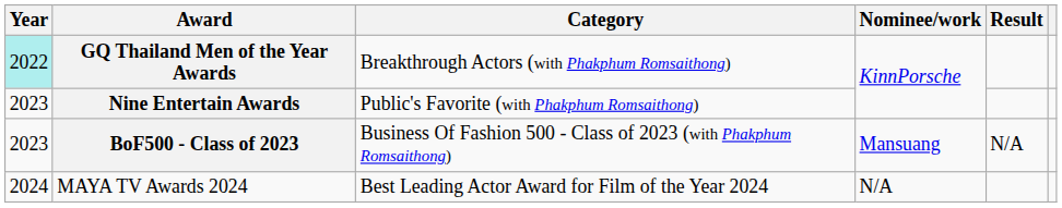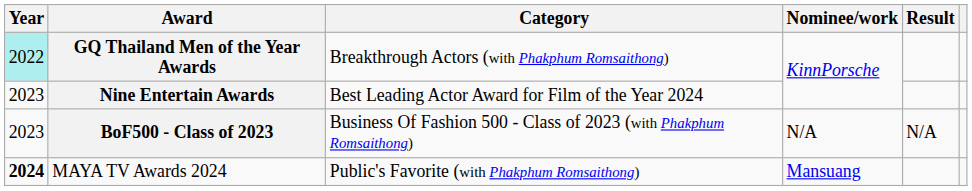Nine Entertain Awards | Category: Public's Favorite (with Phakphum Romsaithong) -> Best Leading Actor Award for Film of the Year 2024
BoF500 - Class of 2023 | Nominee/work: Mansuang -> N/A
MAYA TV Awards 2024 | Year: normal -> bold
MAYA TV Awards 2024 | Category: Best Leading Actor Award for Film of the Year 2024 -> Public's Favorite (with Phakphum Romsaithong)
MAYA TV Awards 2024 | Nominee/work: N/A -> Mansuang
